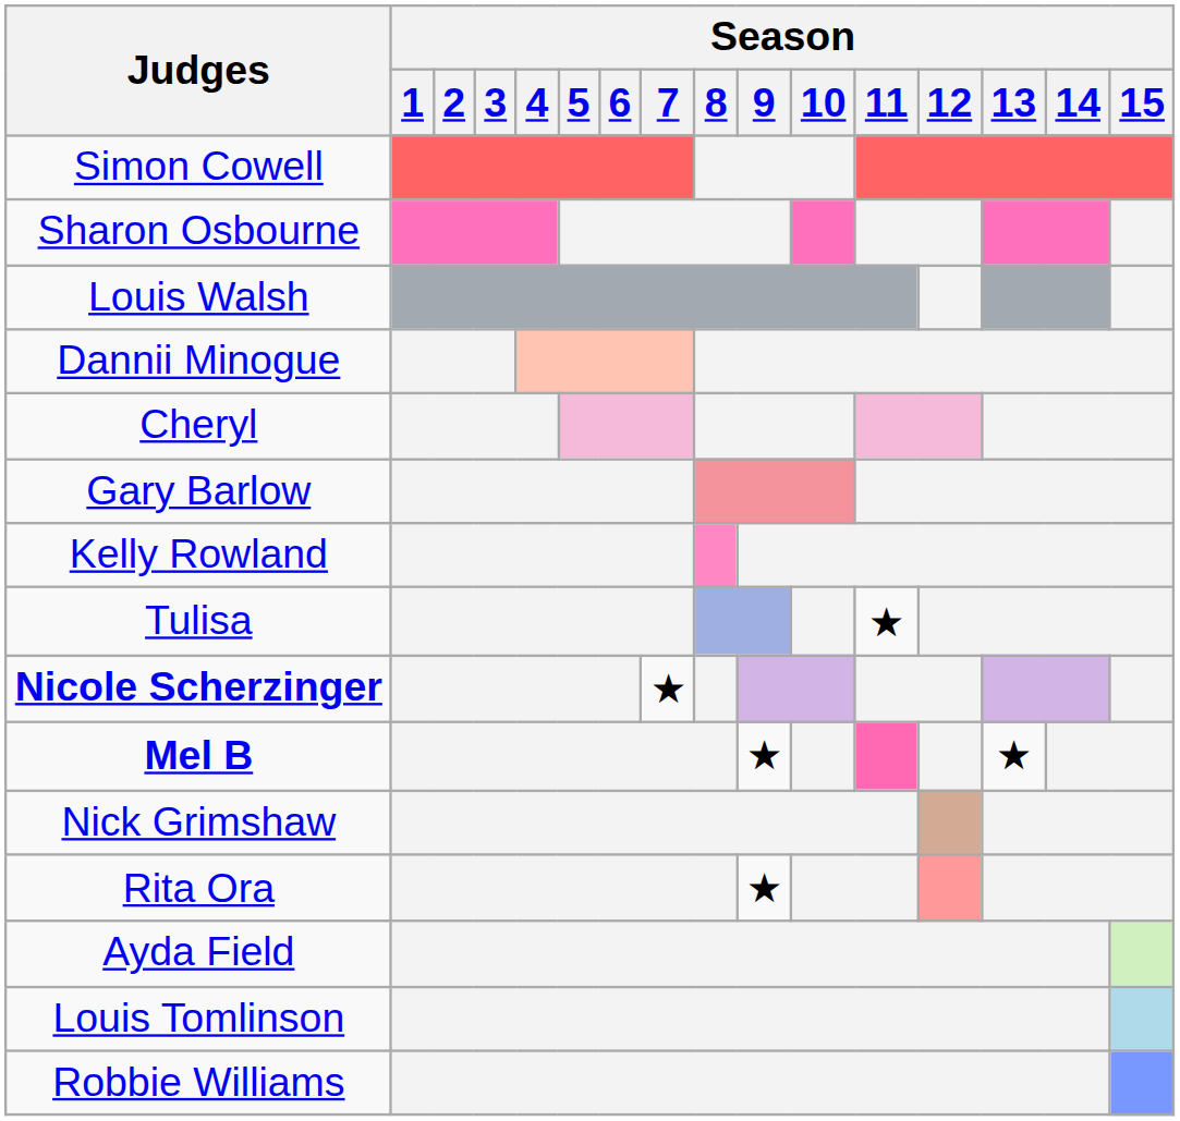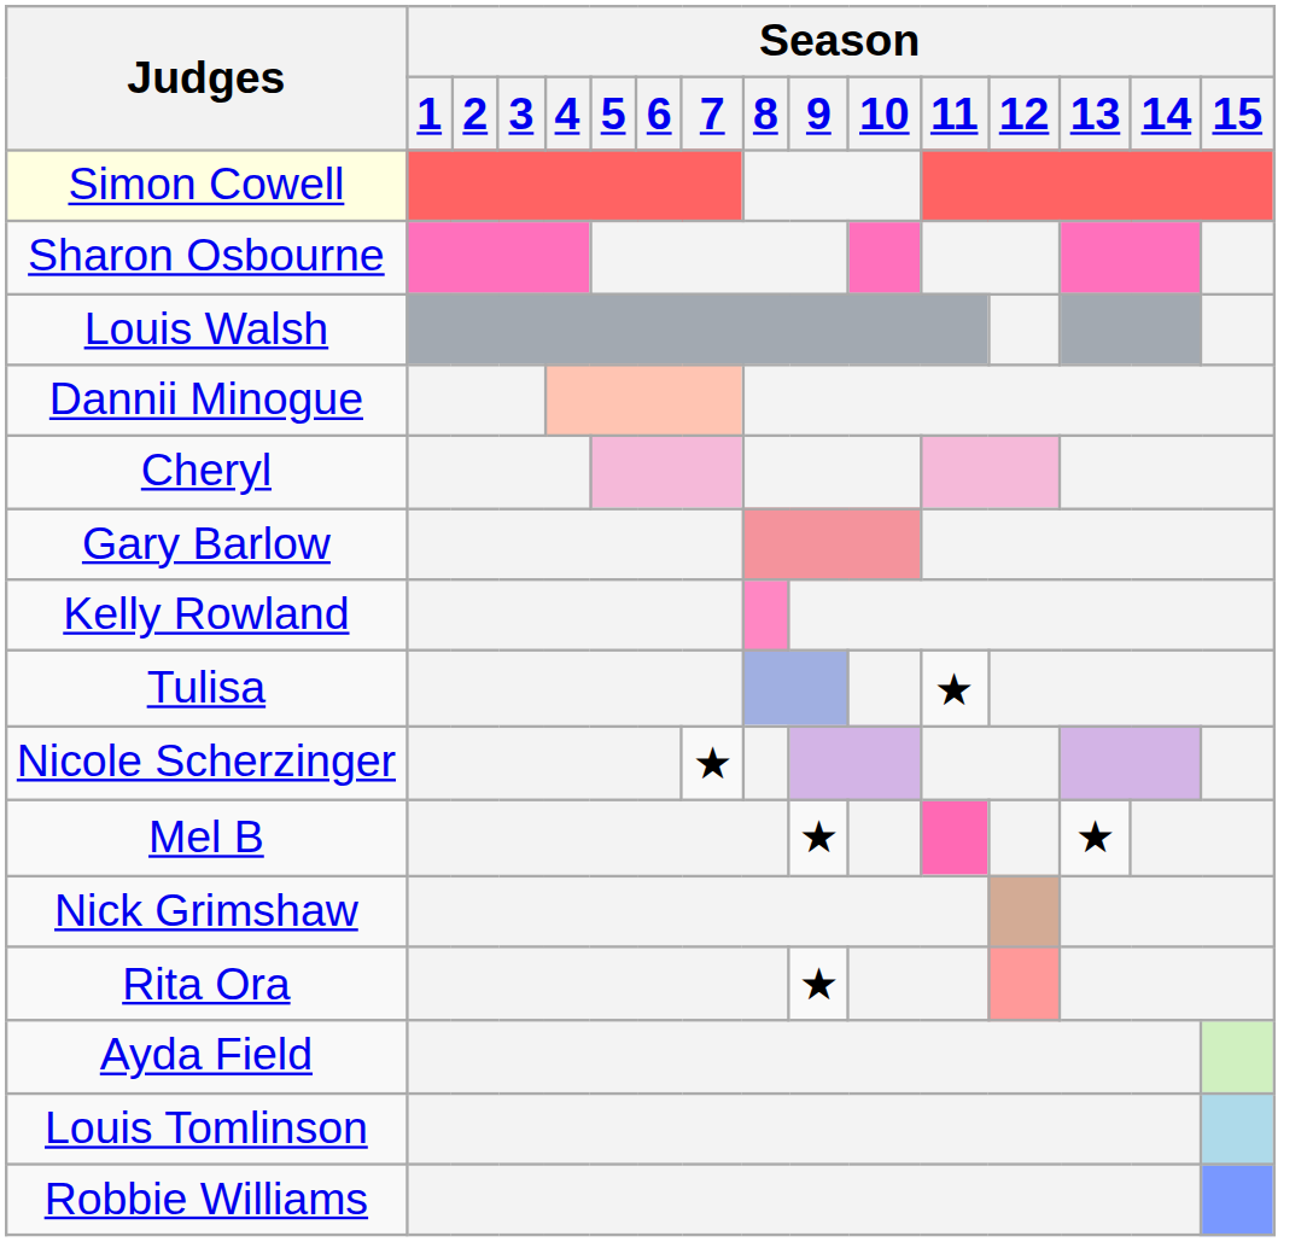Simon Cowell | Judges: no background -> lightyellow background
Nicole Scherzinger | Judges: bold -> normal
Mel B | Judges: bold -> normal
